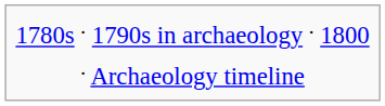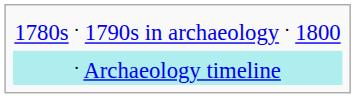row 2 | column 1: no background -> paleturquoise background
